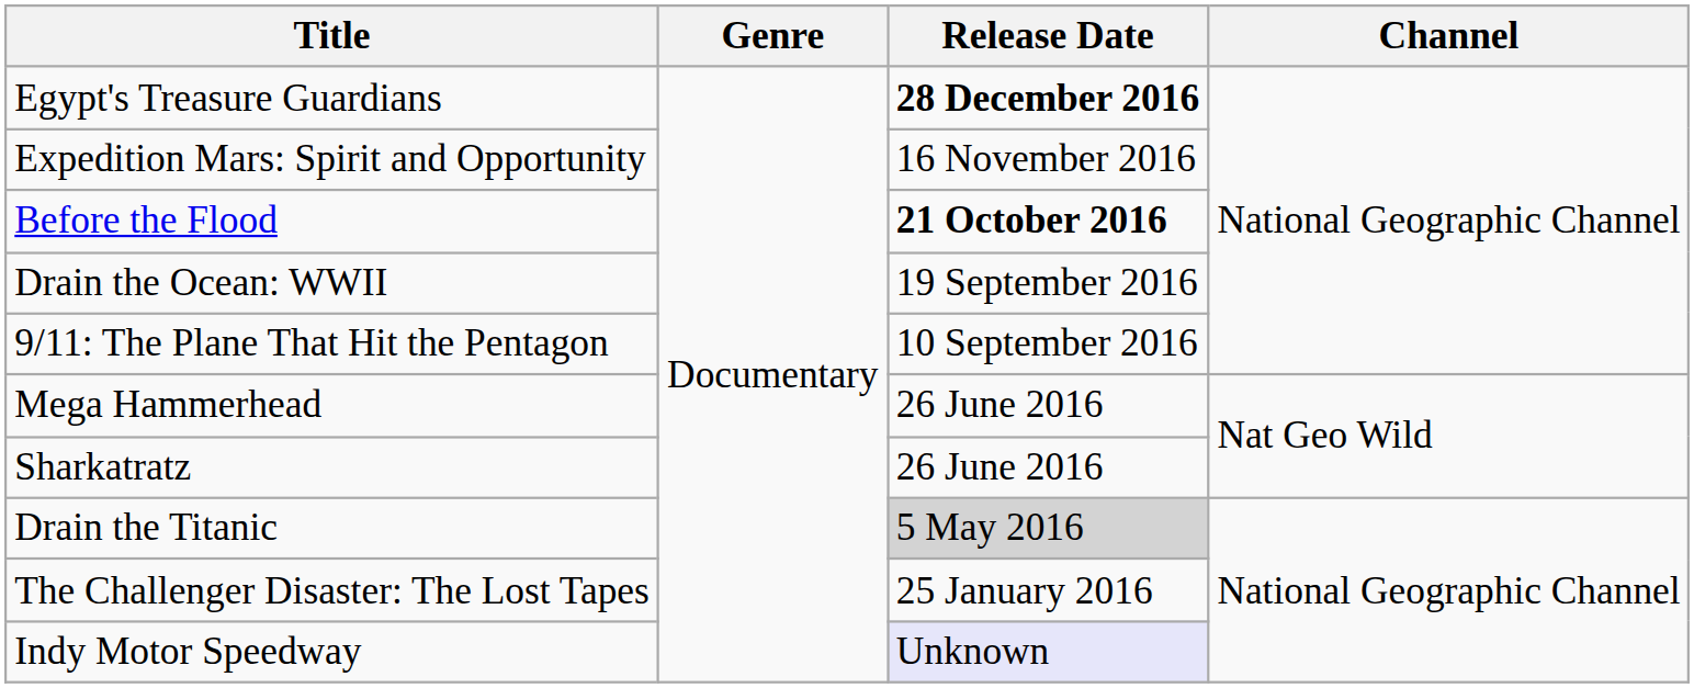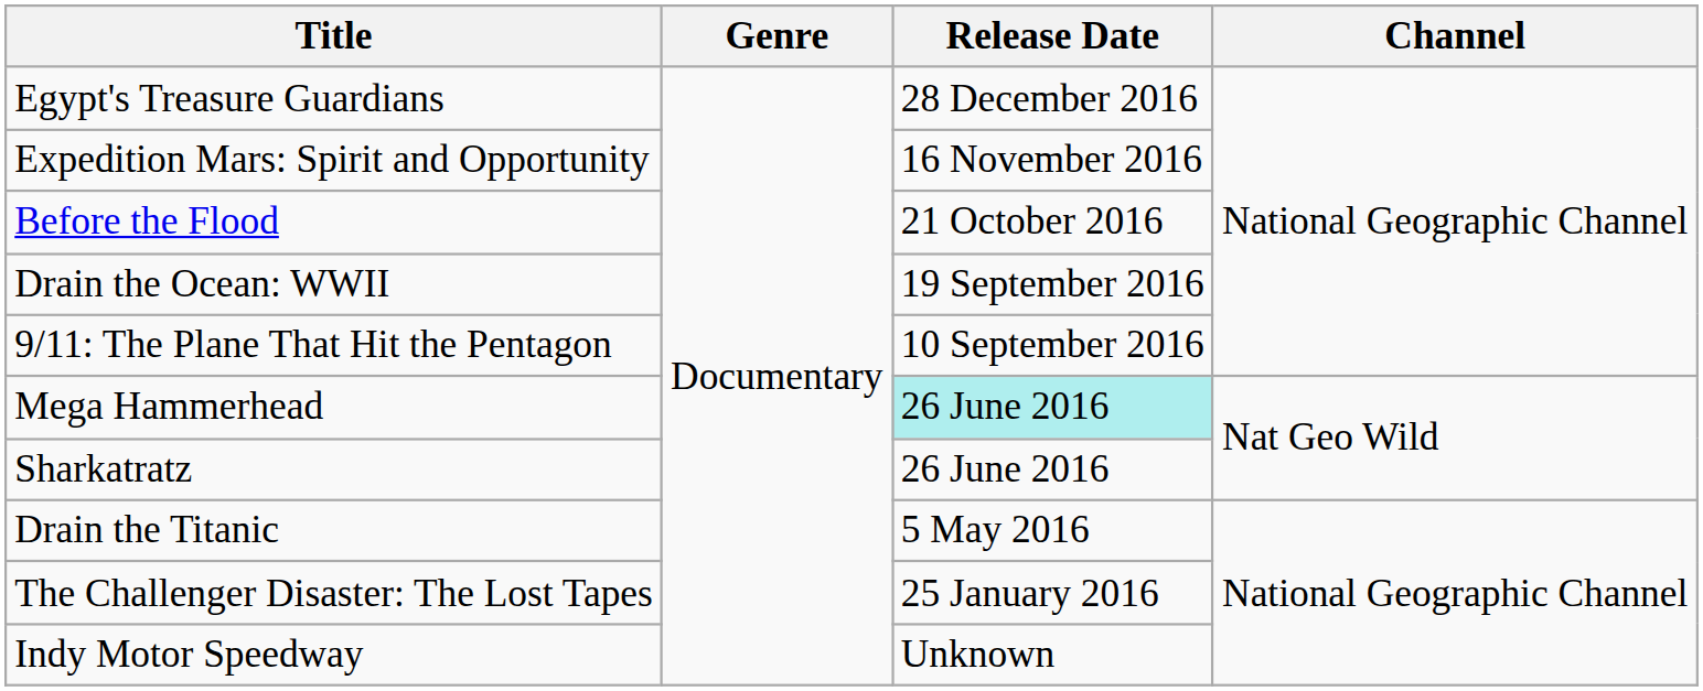Egypt's Treasure Guardians | Release Date: bold -> normal
Before the Flood | Release Date: bold -> normal
Mega Hammerhead | Release Date: no background -> paleturquoise background
Drain the Titanic | Release Date: lightgrey background -> no background
Indy Motor Speedway | Release Date: lavender background -> no background
